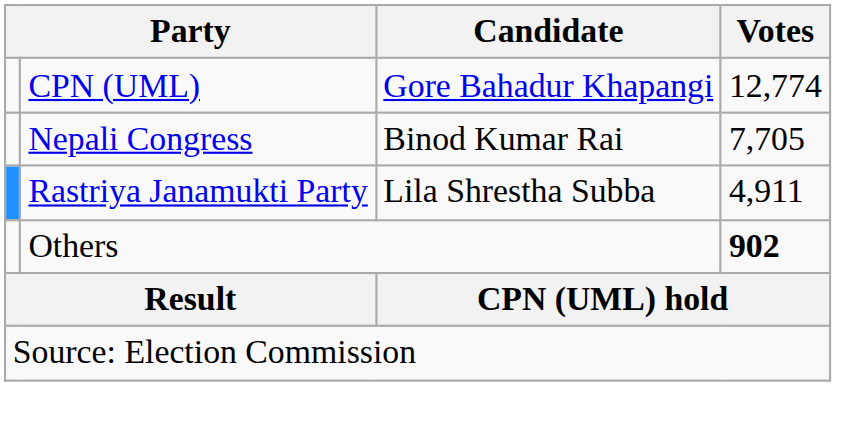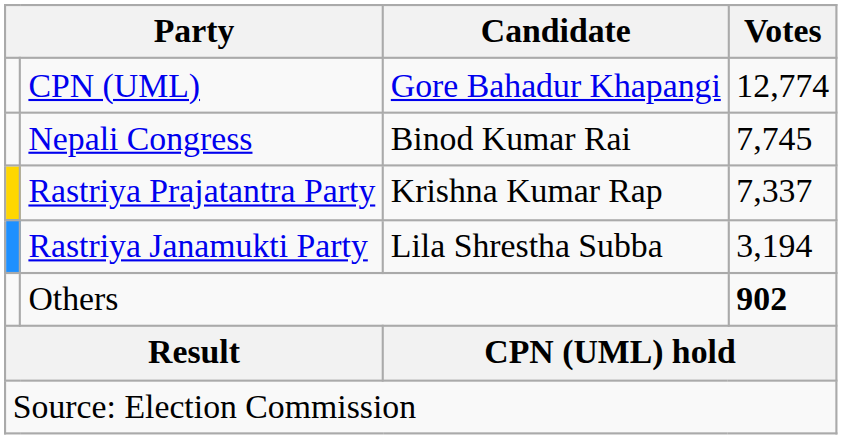Nepali Congress | Votes: 7,705 -> 7,745
+ row: Rastriya Prajatantra Party | Krishna Kumar Rap | 7,337
Rastriya Janamukti Party | Votes: 4,911 -> 3,194
